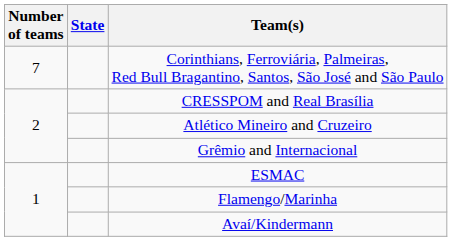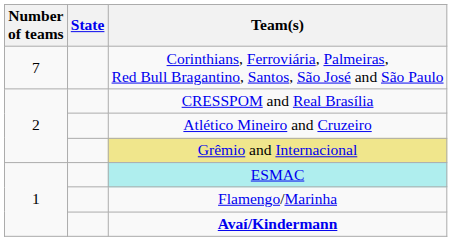Grêmio and Internacional | Team(s): no background -> khaki background
ESMAC | Team(s): no background -> paleturquoise background
Avaí/Kindermann | Team(s): normal -> bold
